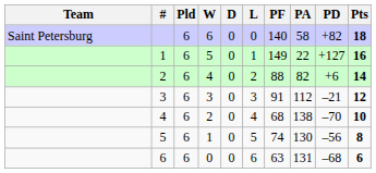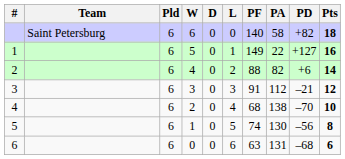columns swapped: # <-> Team
